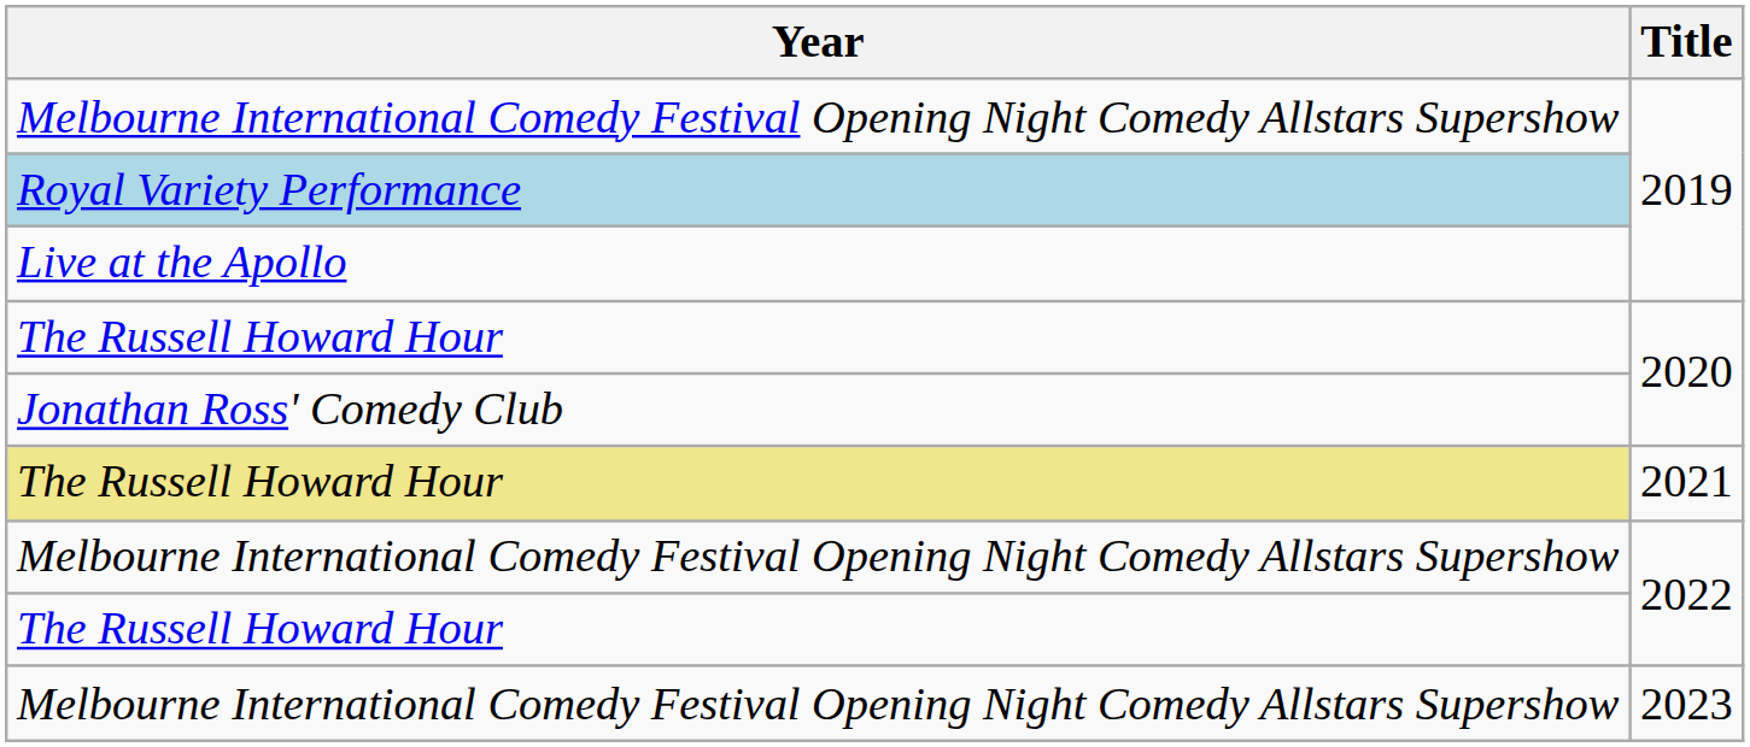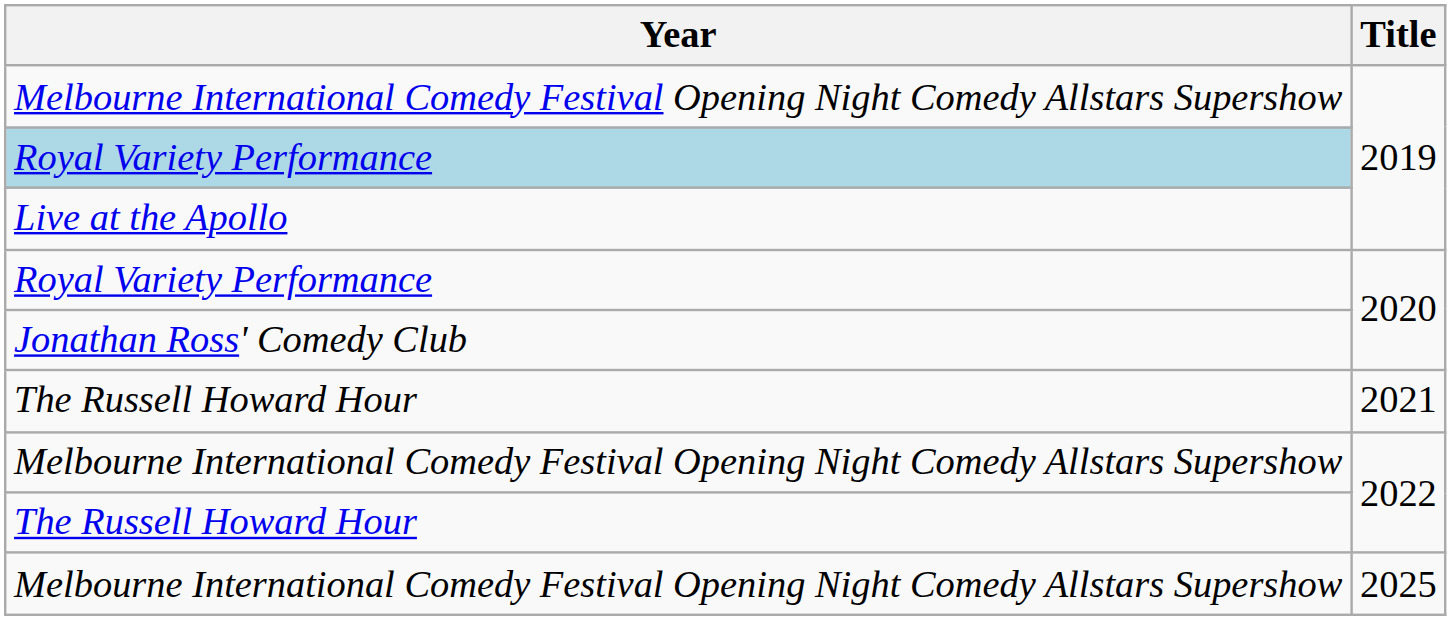row 5 | Year: The Russell Howard Hour -> Royal Variety Performance
row 7 | Year: khaki background -> no background
row 10 | Title: 2023 -> 2025
